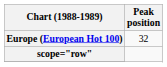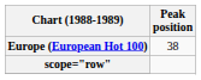Europe (European Hot 100) | Peak position: 32 -> 38
